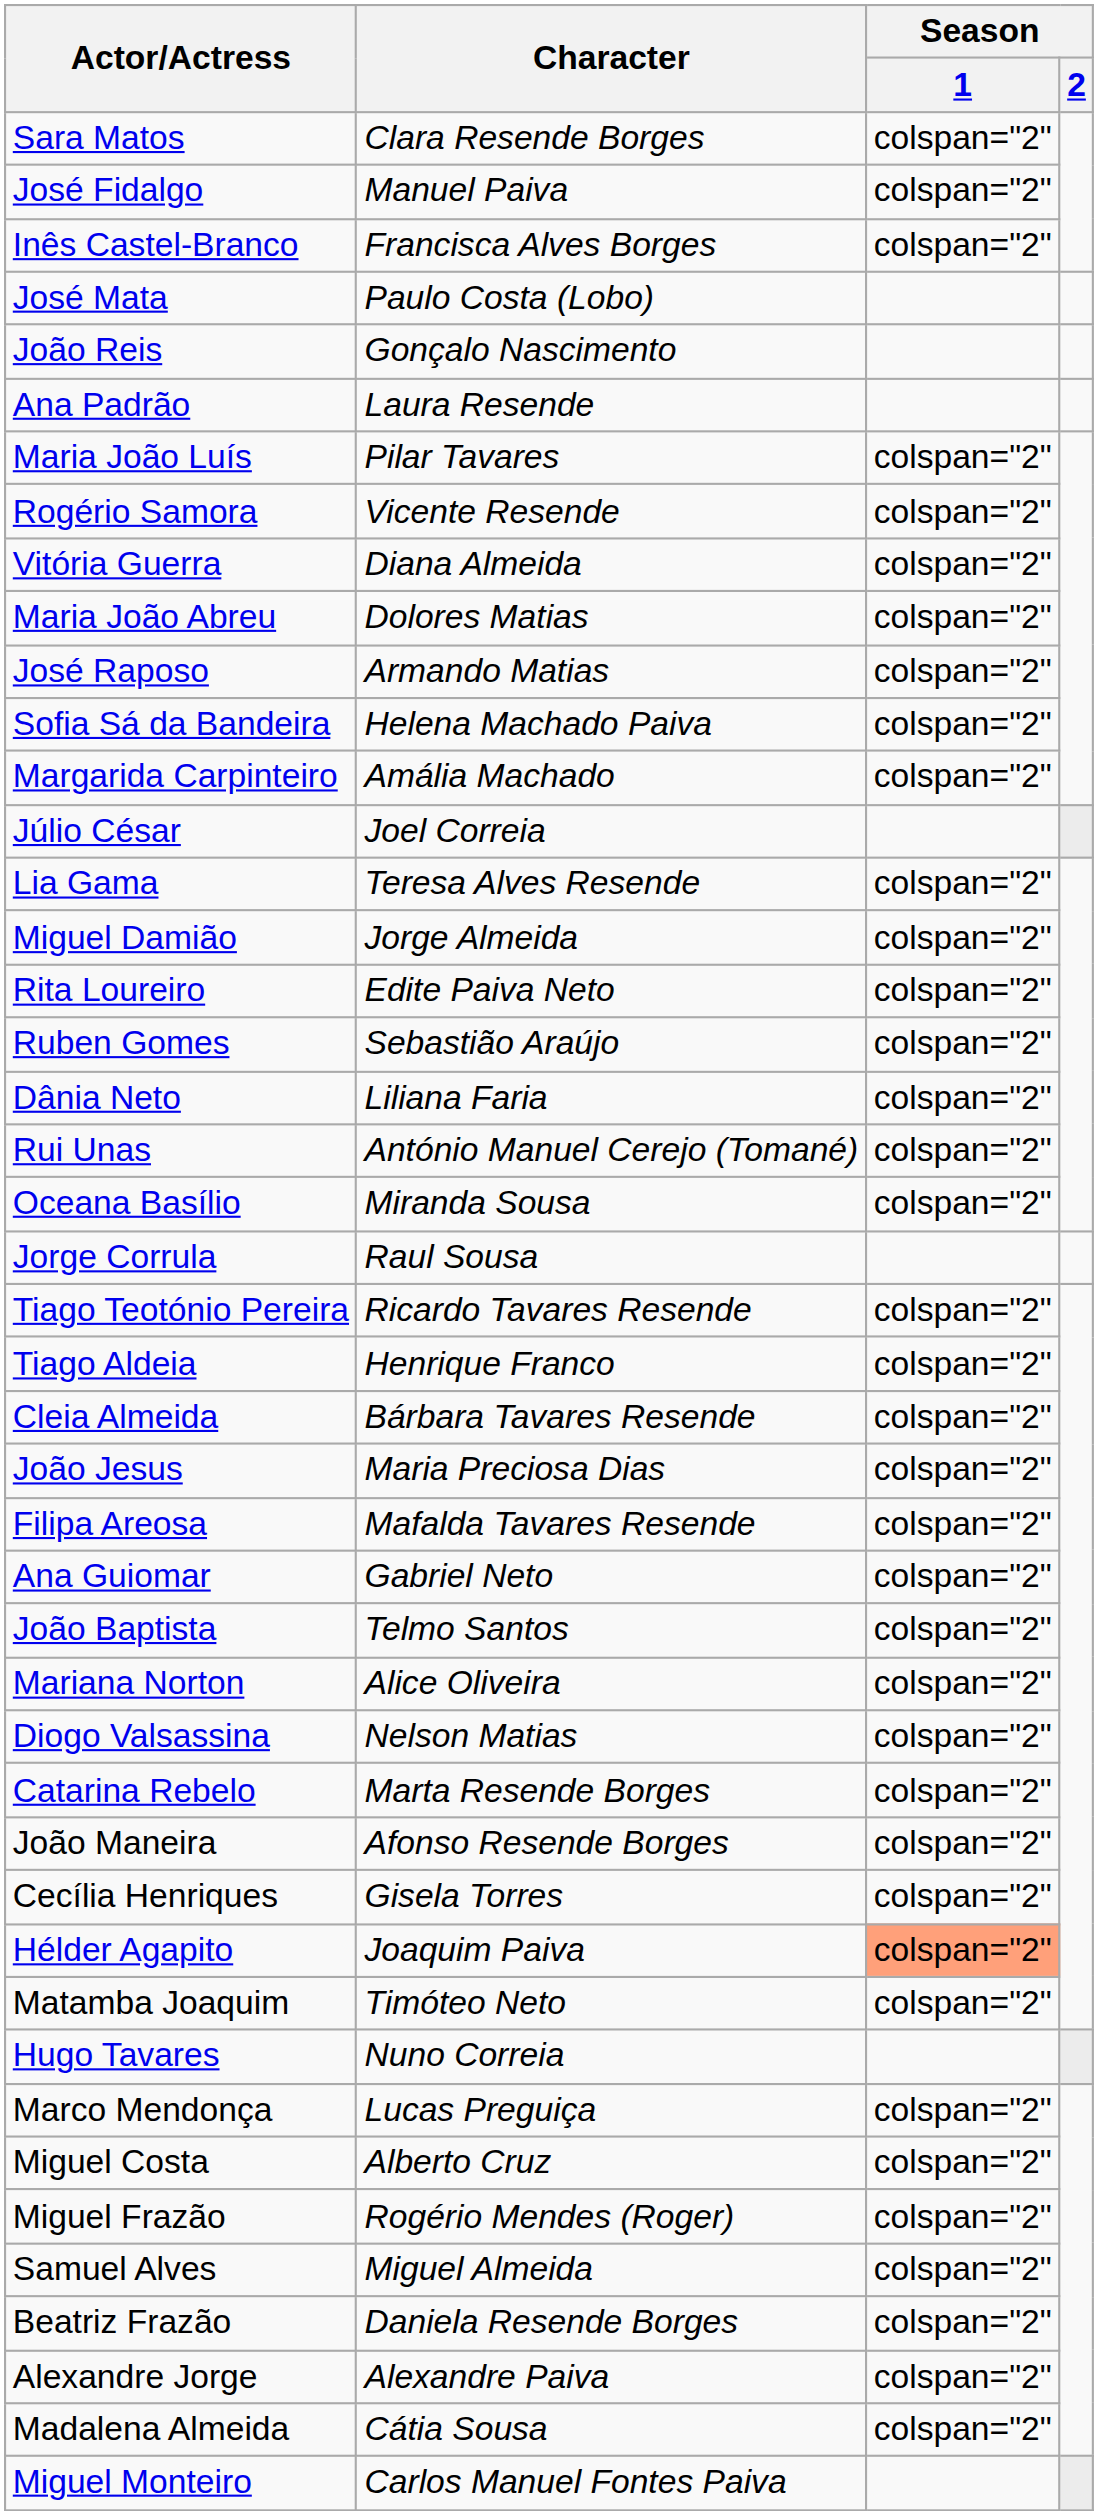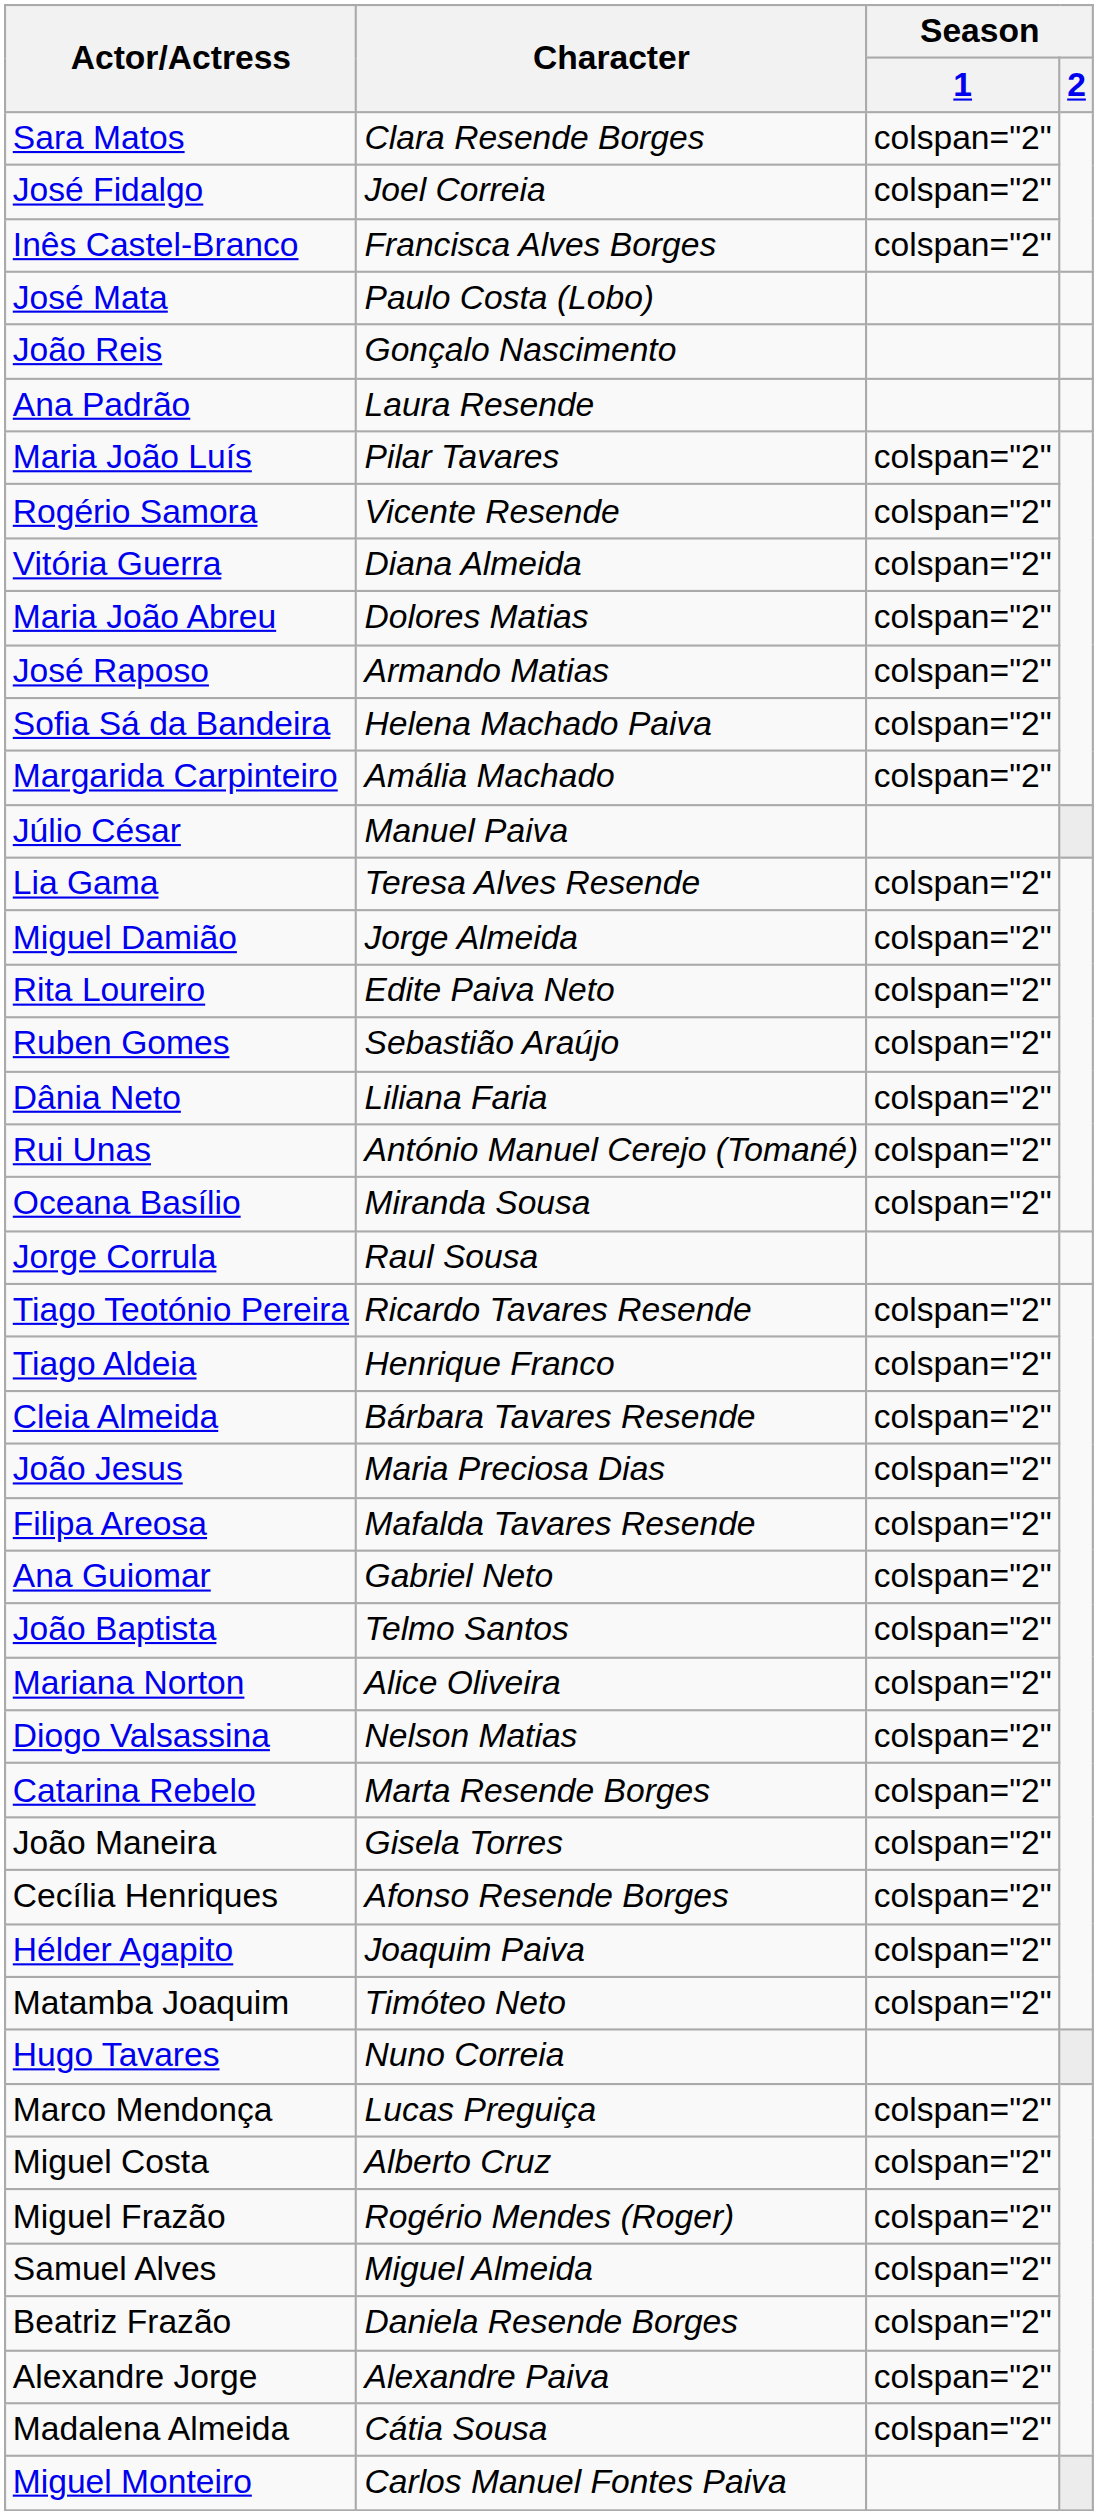José Fidalgo | Character: Manuel Paiva -> Joel Correia
Júlio César | Character: Joel Correia -> Manuel Paiva
João Maneira | Character: Afonso Resende Borges -> Gisela Torres
Cecília Henriques | Character: Gisela Torres -> Afonso Resende Borges
Hélder Agapito | Season / 1: lightsalmon background -> no background
